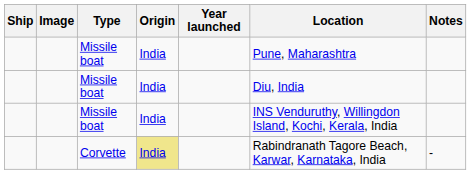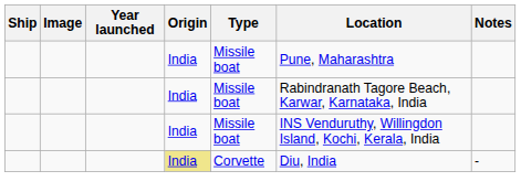columns swapped: Year launched <-> Type
row 3 | Location: Diu, India -> Rabindranath Tagore Beach, Karwar, Karnataka, India
row 5 | Location: Rabindranath Tagore Beach, Karwar, Karnataka, India -> Diu, India
